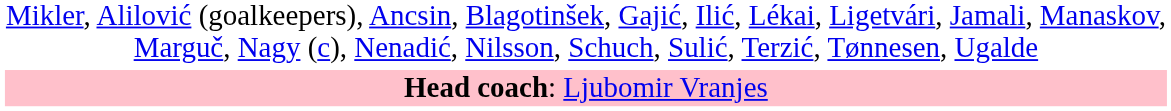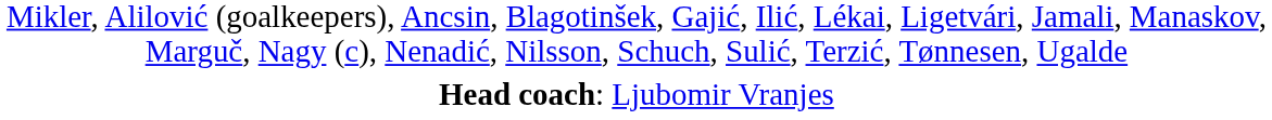row 2 | column 1: pink background -> no background
